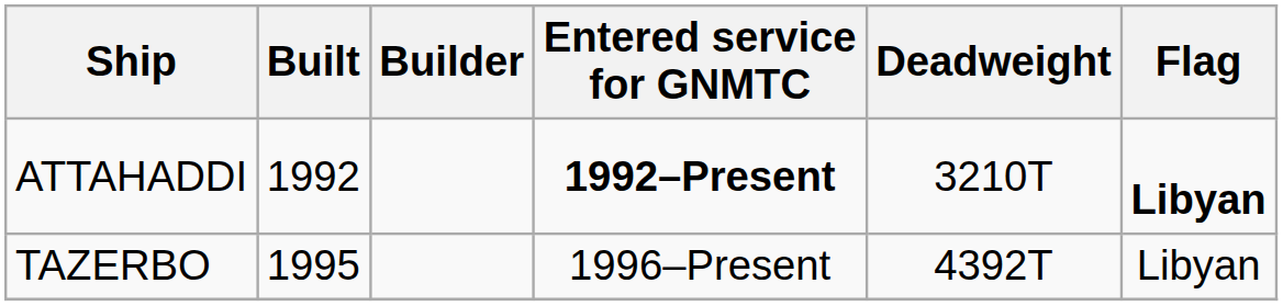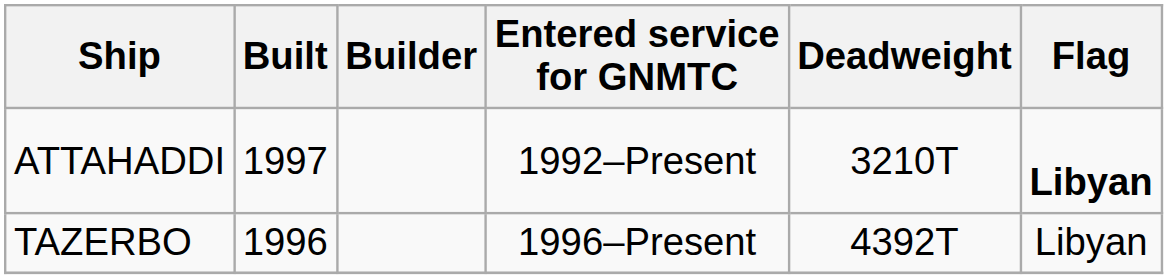ATTAHADDI | Built: 1992 -> 1997
ATTAHADDI | Entered service for GNMTC: bold -> normal
TAZERBO | Built: 1995 -> 1996
